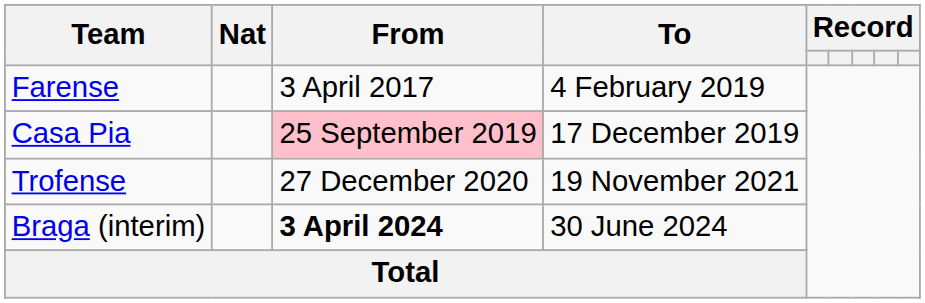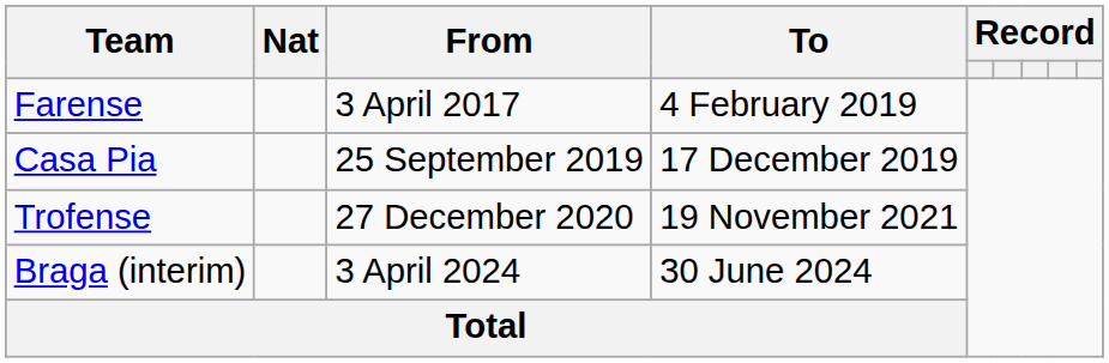Casa Pia | From: pink background -> no background
Braga (interim) | From: bold -> normal
